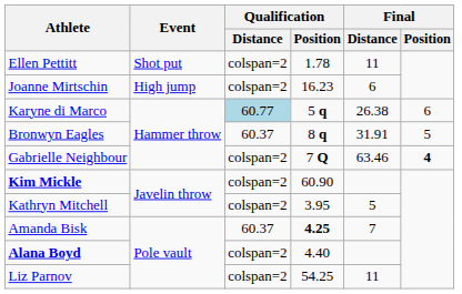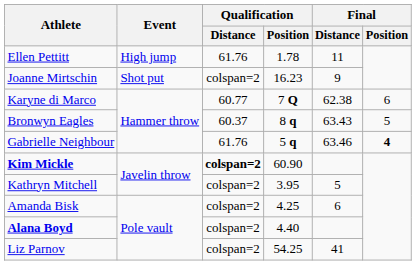Ellen Pettitt | Event: Shot put -> High jump
Ellen Pettitt | Qualification / Distance: colspan=2 -> 61.76
Joanne Mirtschin | Event: High jump -> Shot put
Joanne Mirtschin | Final / Distance: 6 -> 9
Karyne di Marco | Qualification / Distance: lightblue background -> no background
Karyne di Marco | Qualification / Position: 5 q -> 7 Q
Karyne di Marco | Final / Distance: 26.38 -> 62.38
Bronwyn Eagles | Final / Distance: 31.91 -> 63.43
Gabrielle Neighbour | Qualification / Distance: colspan=2 -> 61.76
Gabrielle Neighbour | Qualification / Position: 7 Q -> 5 q
Kim Mickle | Qualification / Distance: normal -> bold
Amanda Bisk | Qualification / Distance: 60.37 -> colspan=2
Amanda Bisk | Qualification / Position: bold -> normal
Amanda Bisk | Final / Distance: 7 -> 6
Liz Parnov | Final / Distance: 11 -> 41
